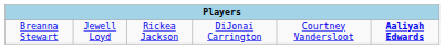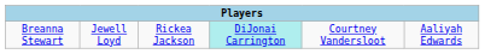Breanna Stewart | column 4: no background -> paleturquoise background
Breanna Stewart | column 6: bold -> normal
